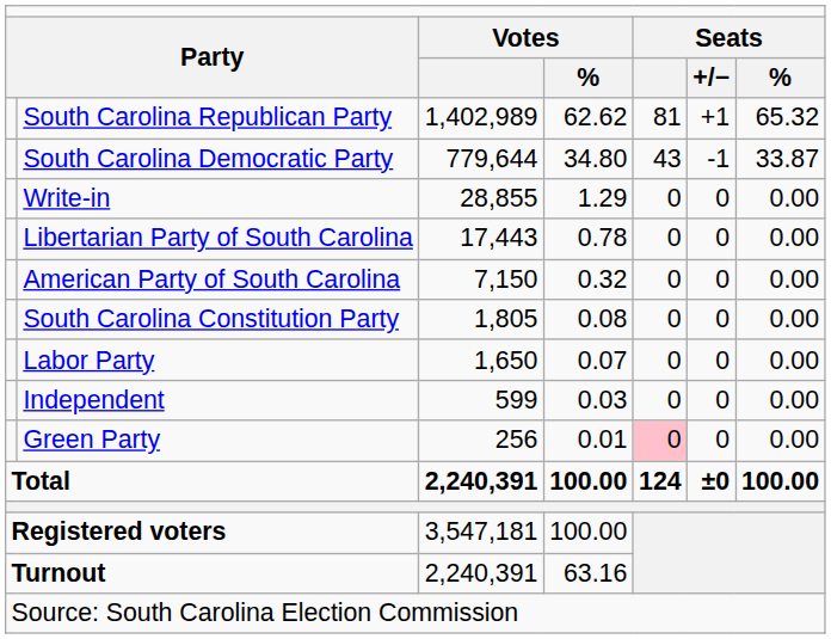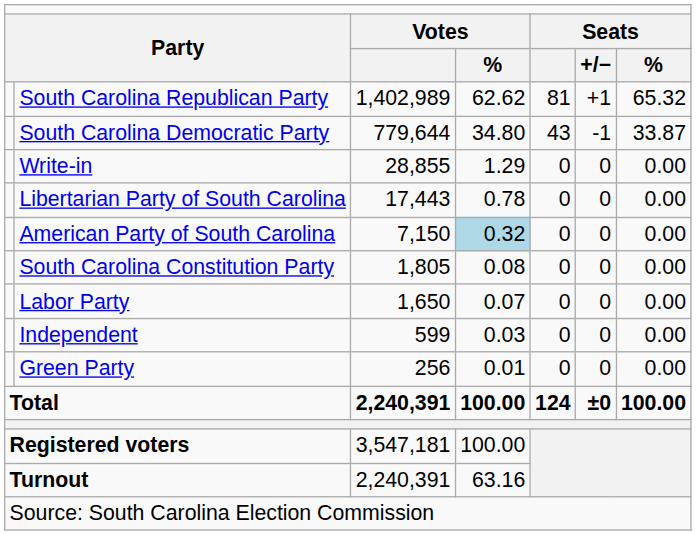American Party of South Carolina | column 4: no background -> lightblue background
Green Party | column 5: pink background -> no background
